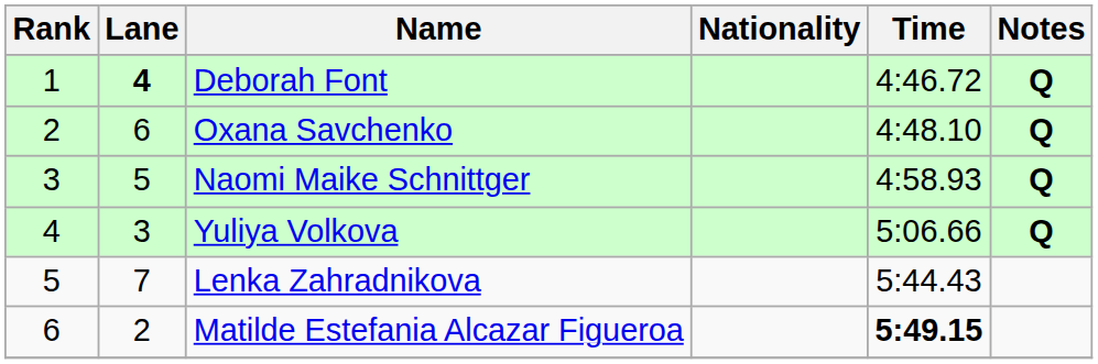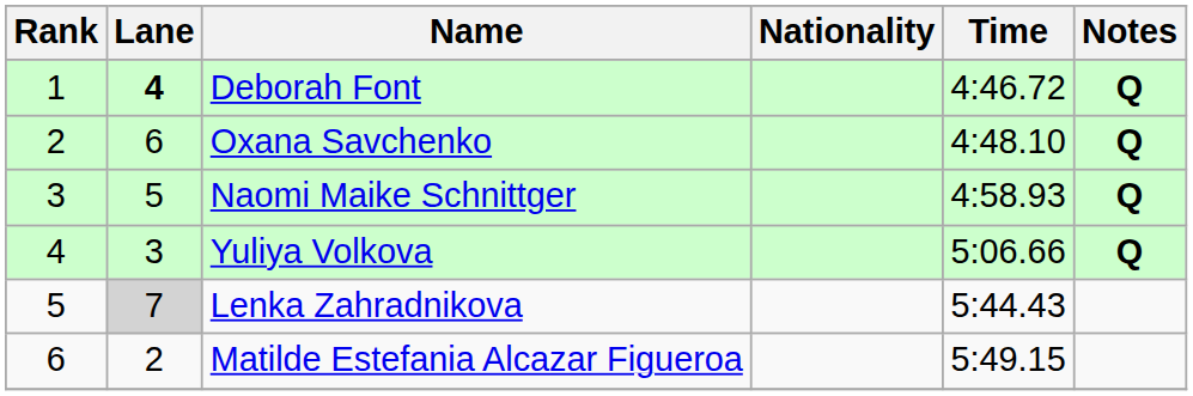Lenka Zahradnikova | Lane: no background -> lightgrey background
Matilde Estefania Alcazar Figueroa | Time: bold -> normal
